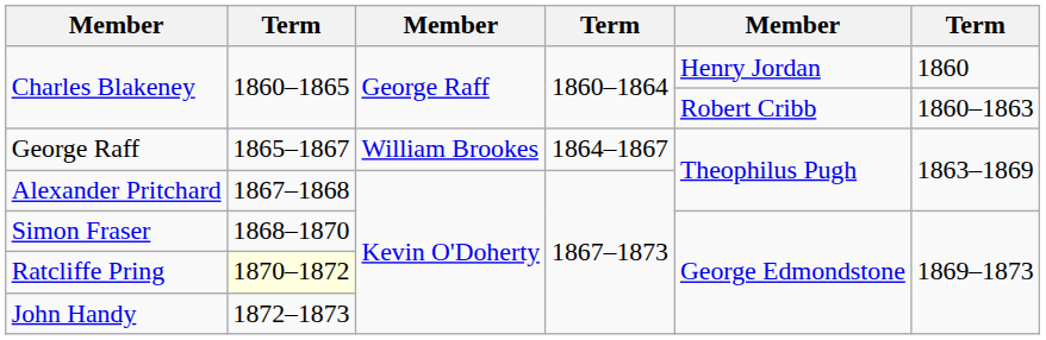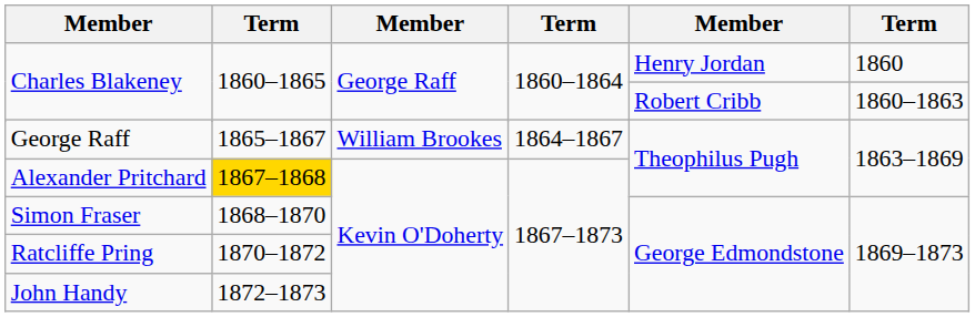Alexander Pritchard | column 2: no background -> gold background
Ratcliffe Pring | column 2: lightyellow background -> no background
